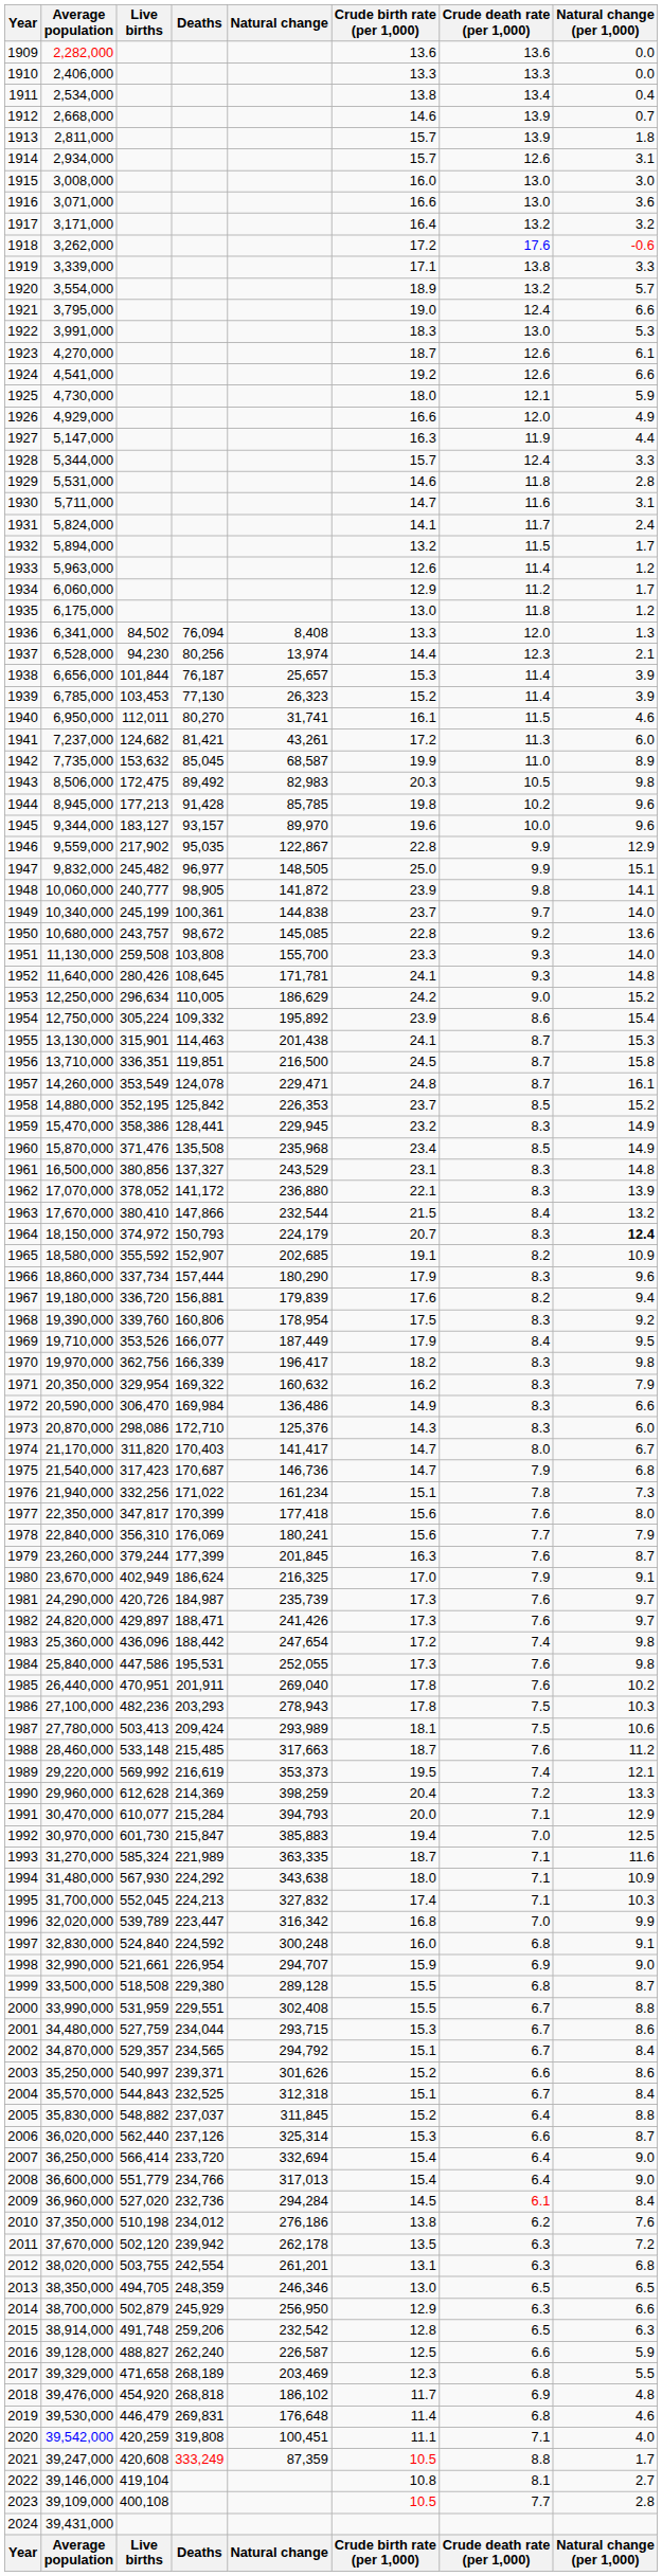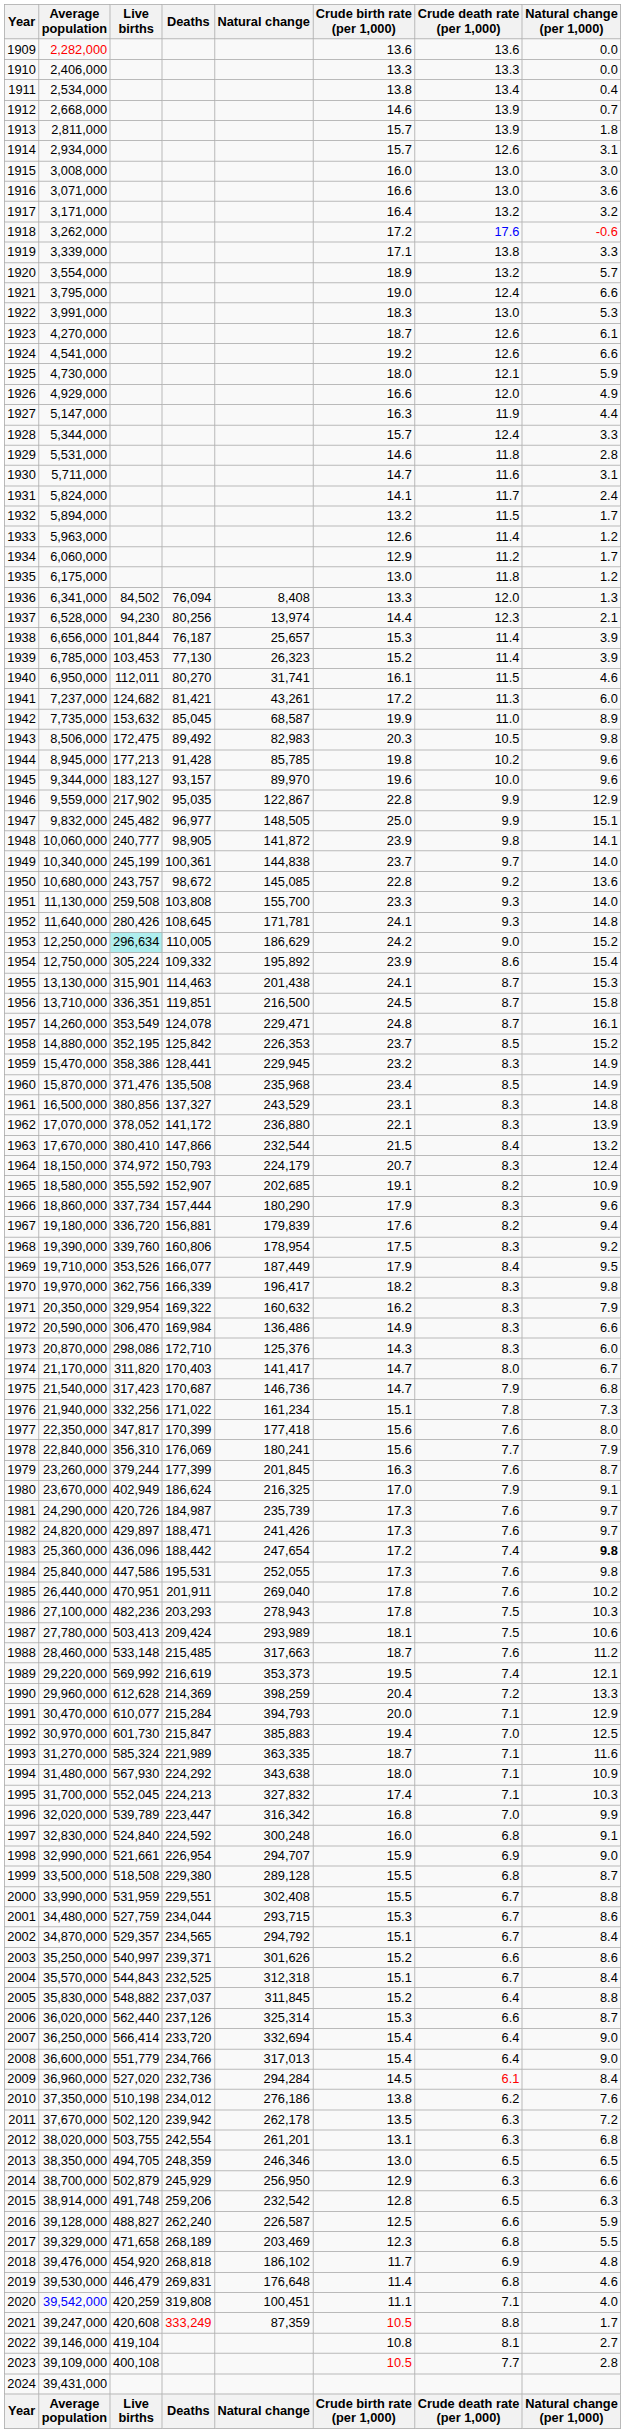1953 | Live births: no background -> paleturquoise background
1964 | Natural change (per 1,000): bold -> normal
1983 | Natural change (per 1,000): normal -> bold
